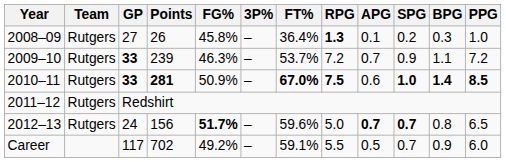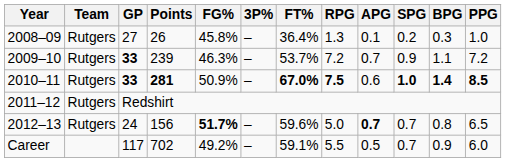2008–09 | RPG: bold -> normal
2012–13 | SPG: bold -> normal
